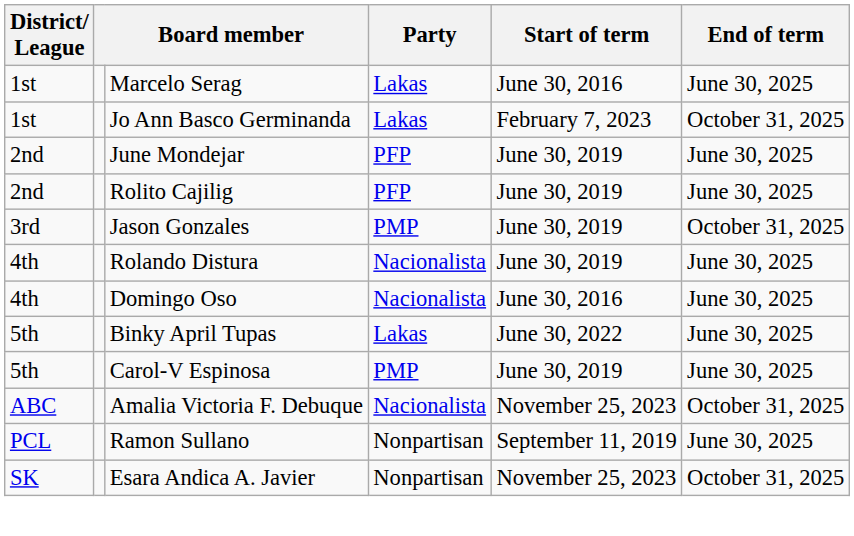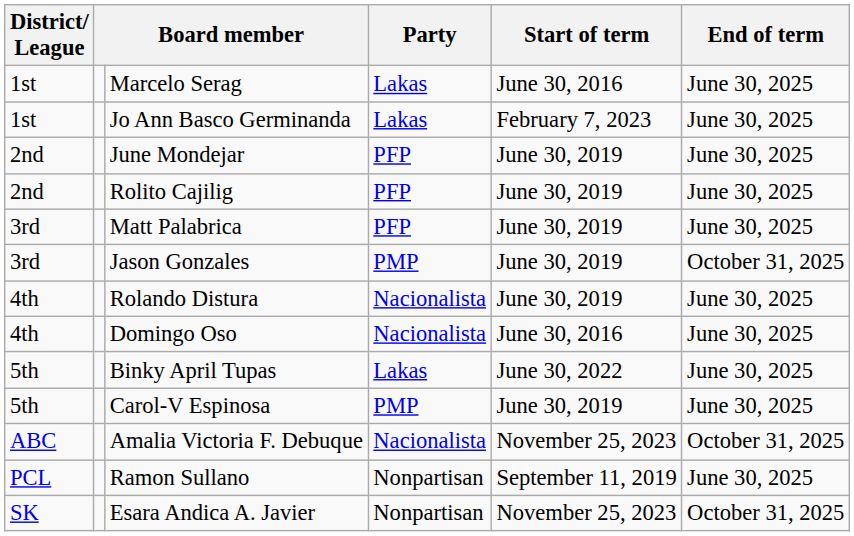Jo Ann Basco Germinanda | End of term: October 31, 2025 -> June 30, 2025
+ row: 3rd | Matt Palabrica | PFP | June 30, 2019 | June 30, 2025
